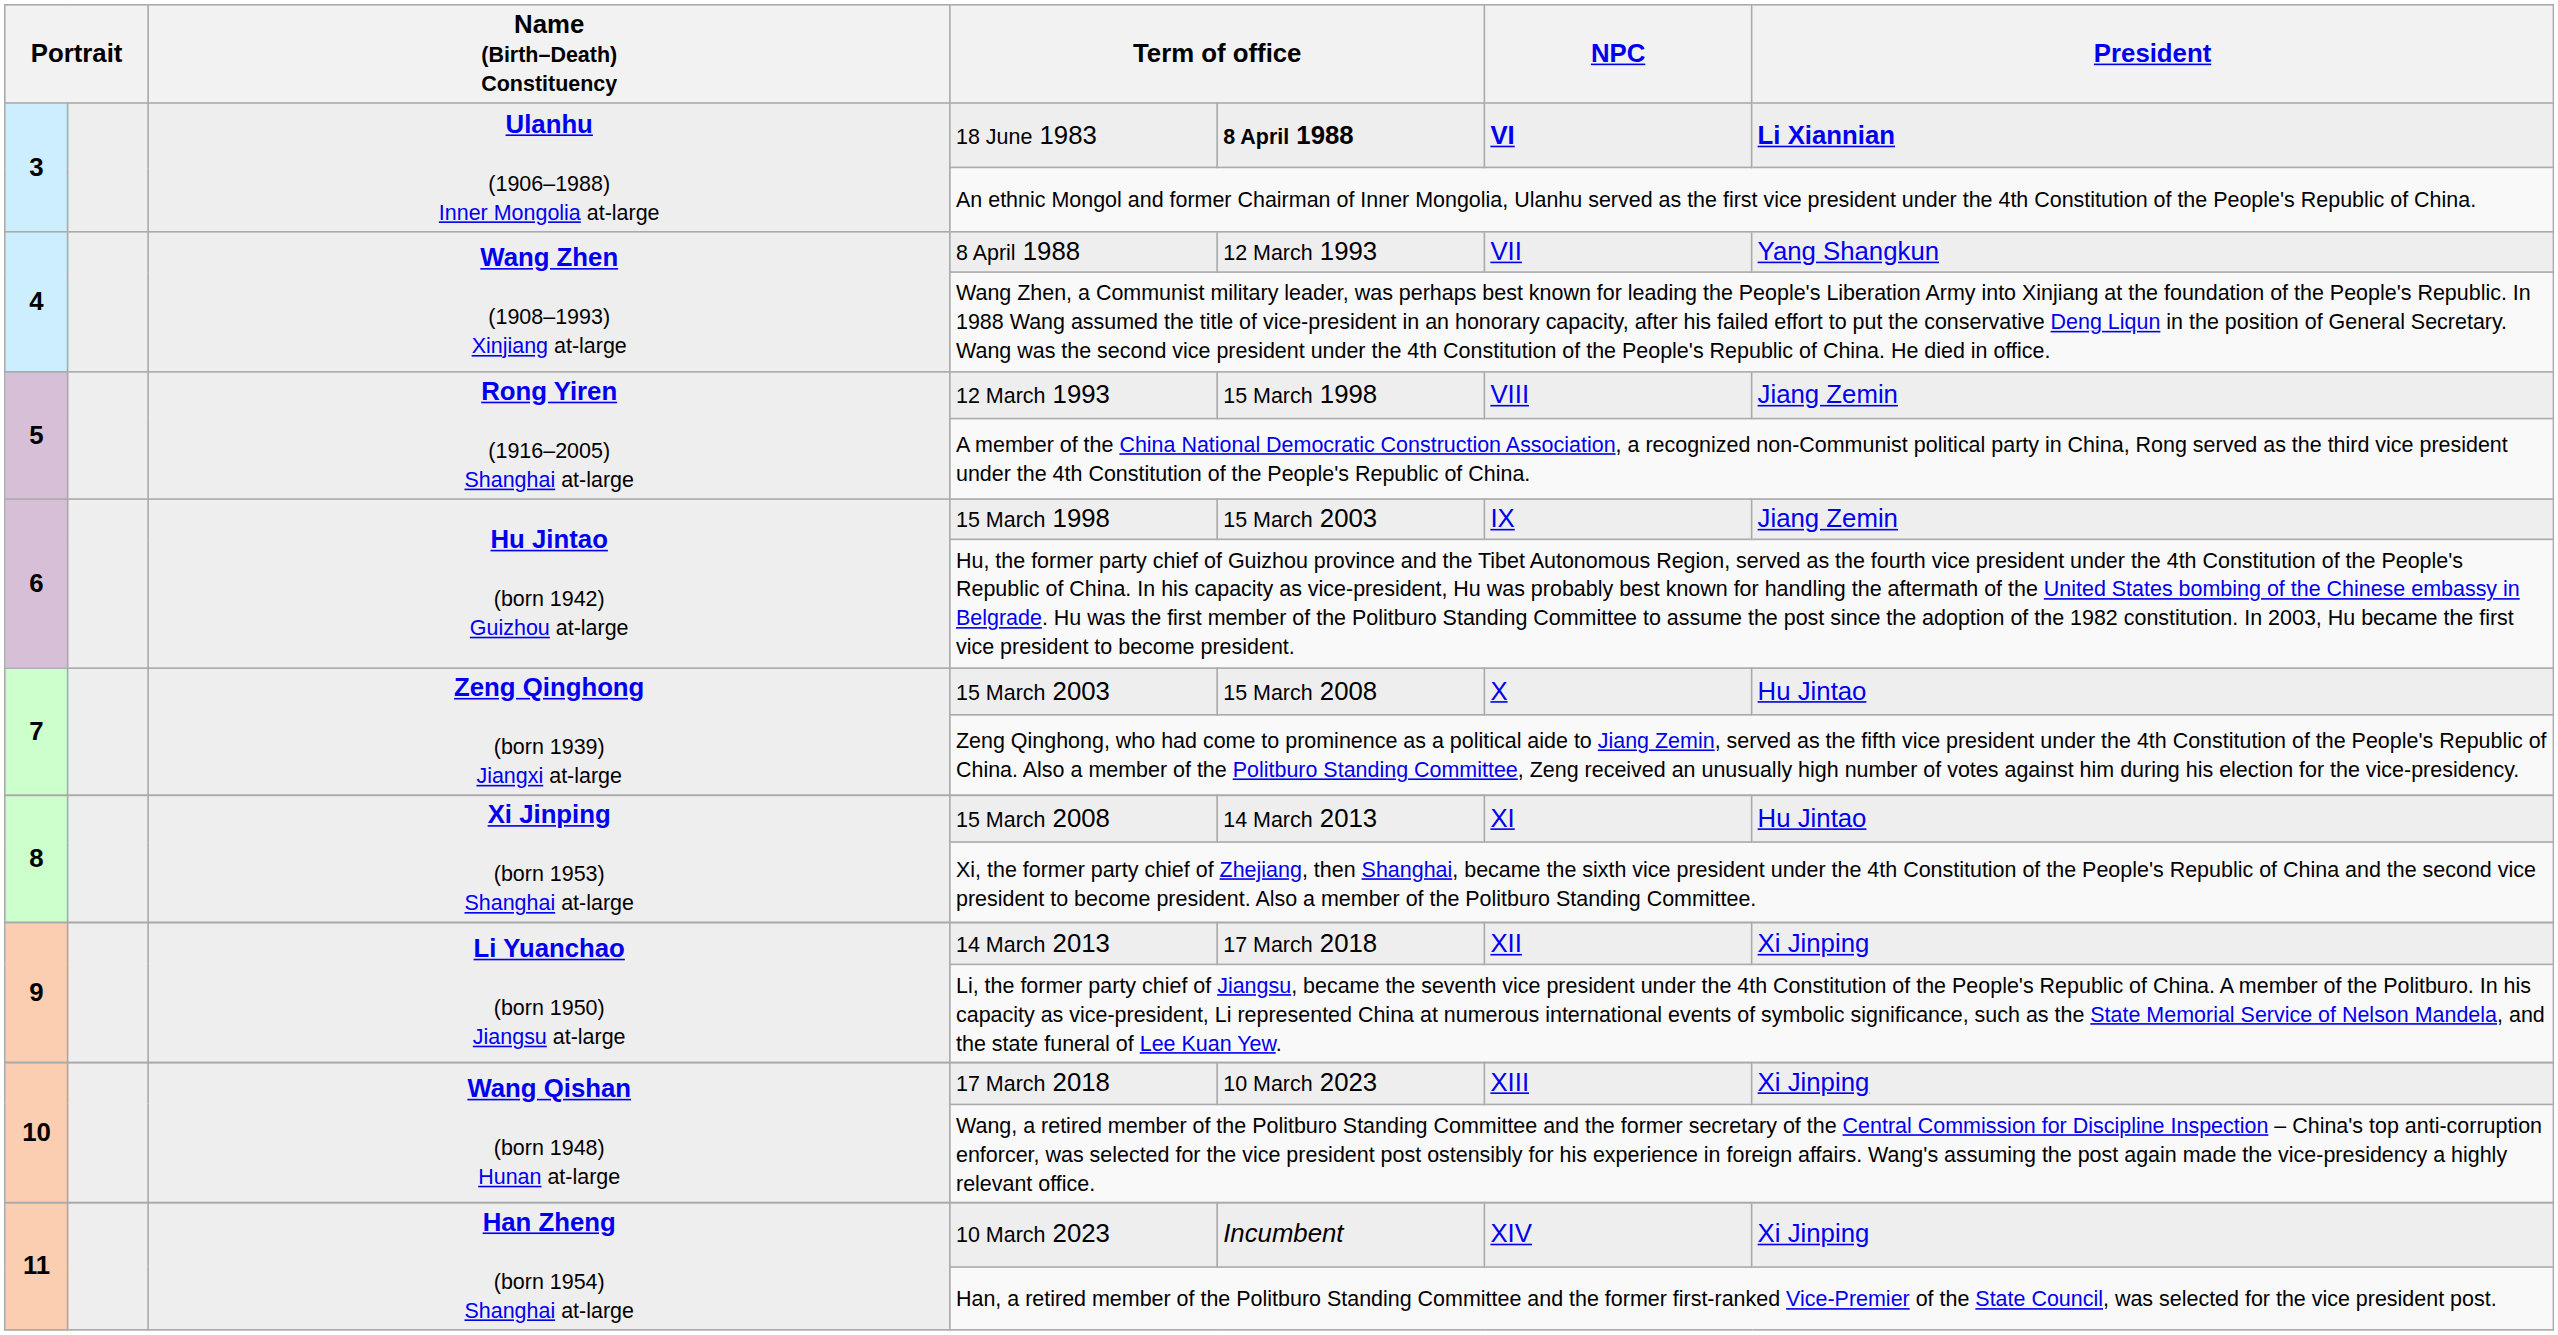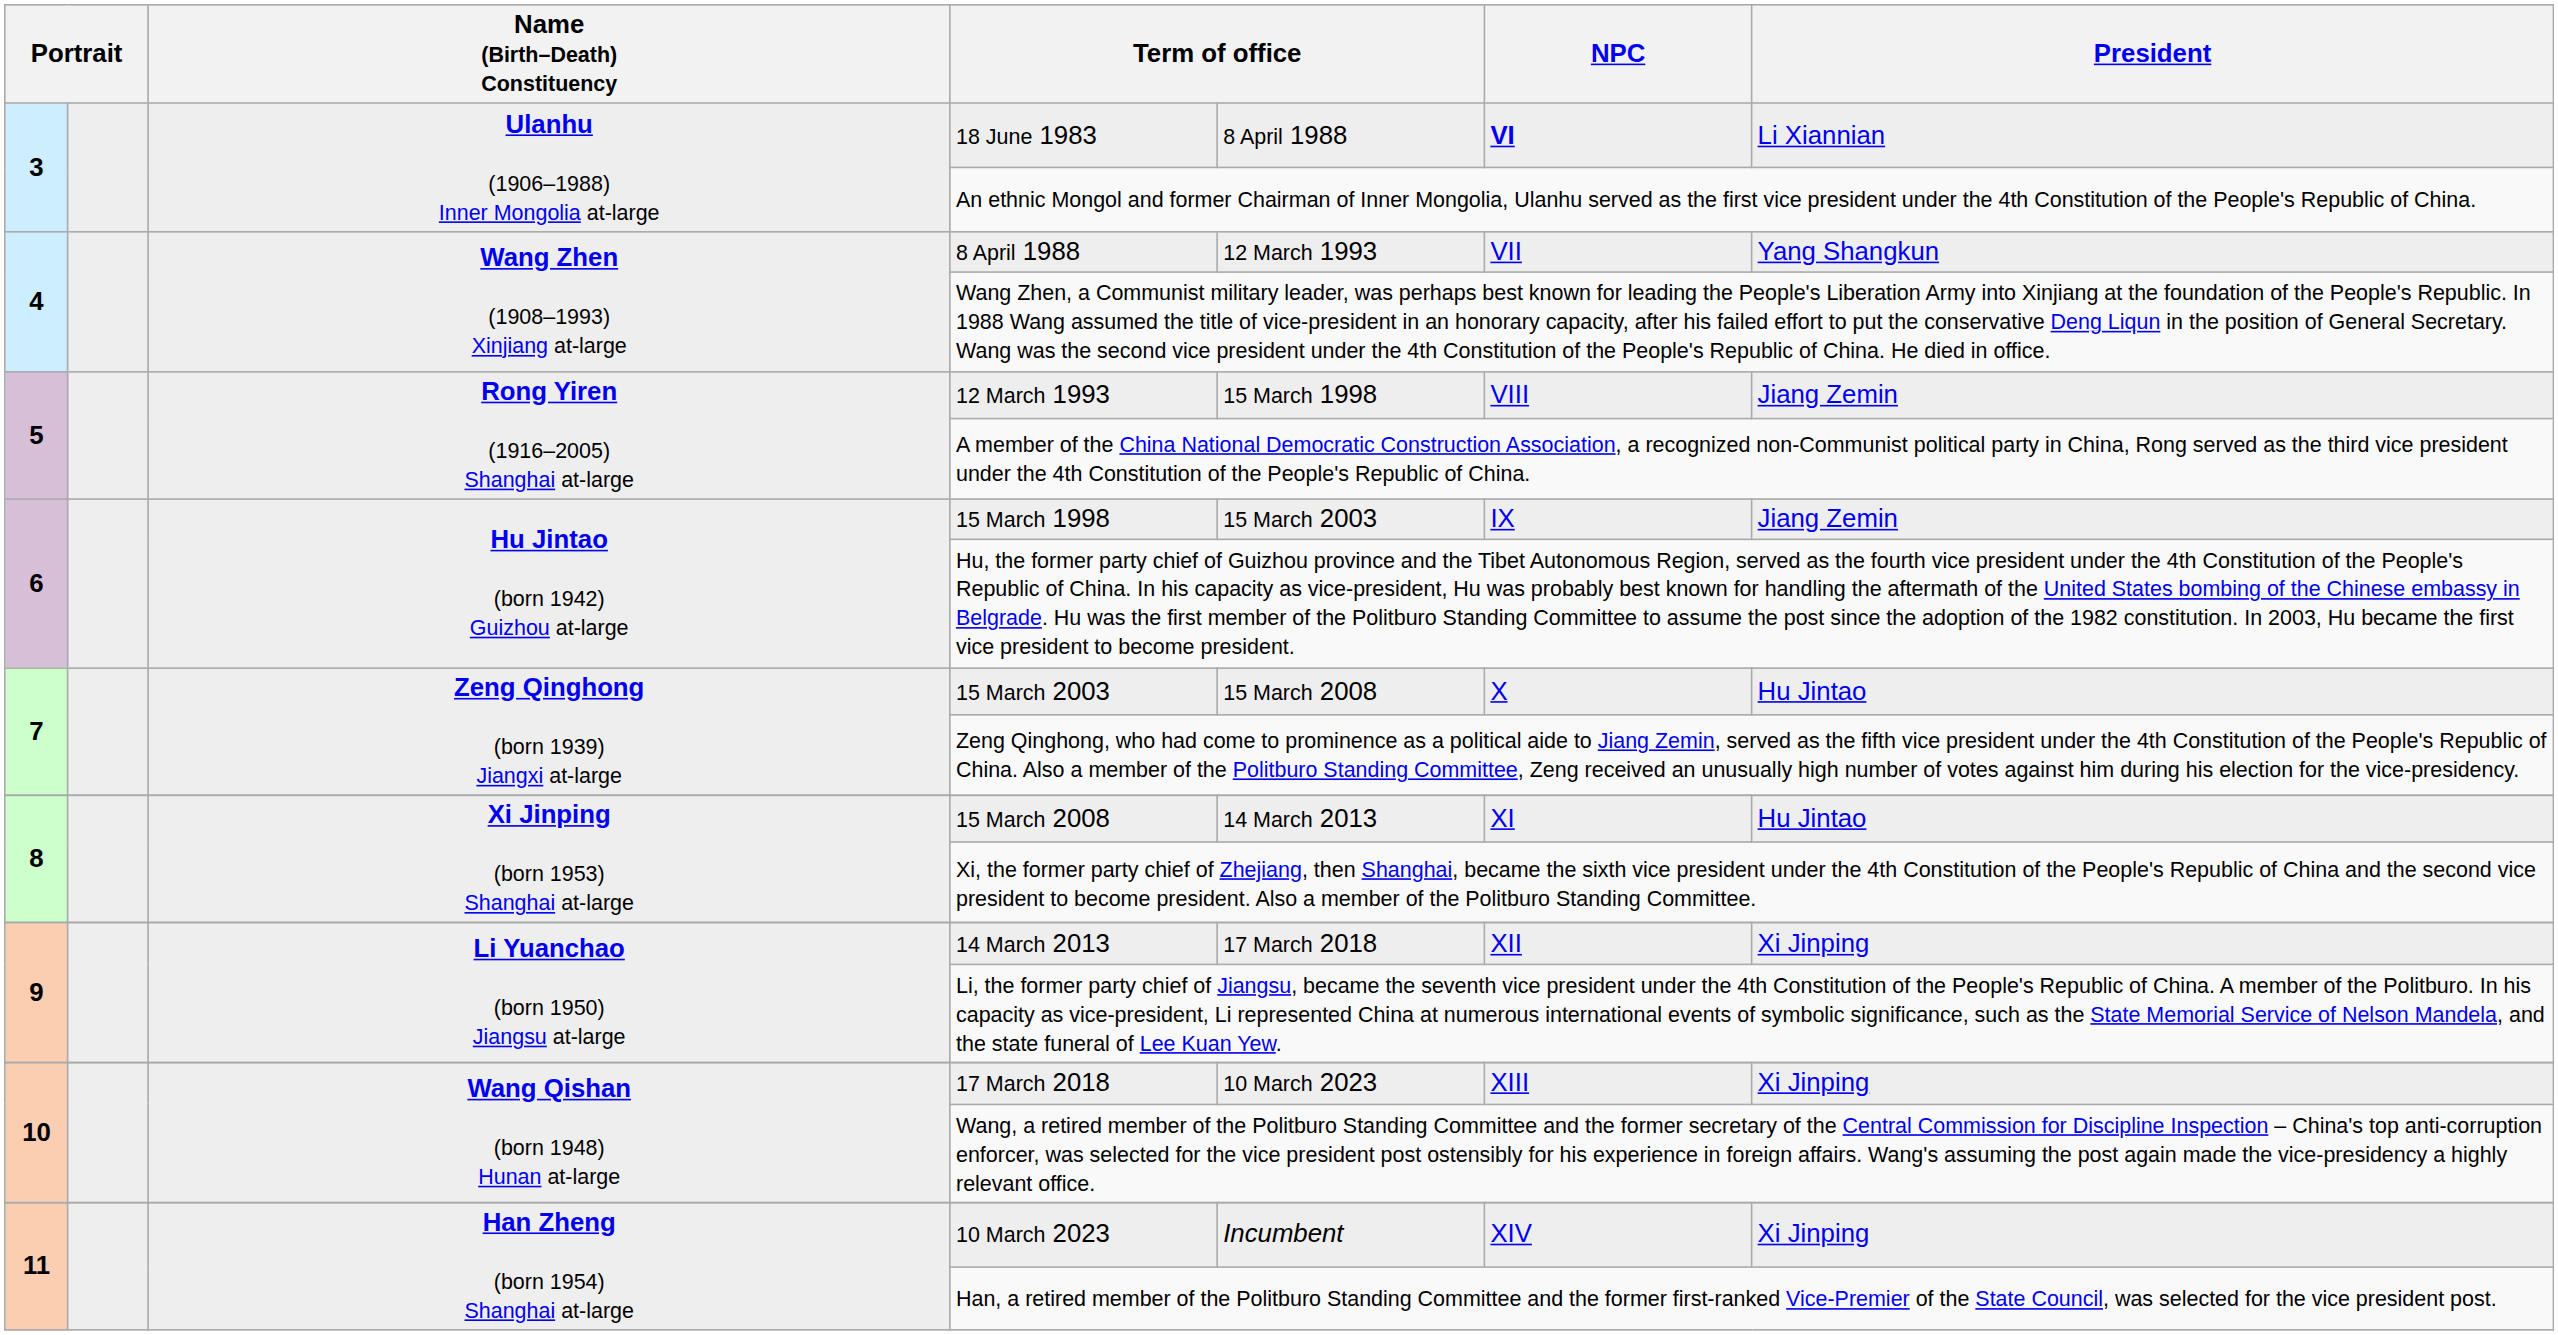18 June 1983 | column 5: bold -> normal
18 June 1983 | President: bold -> normal
